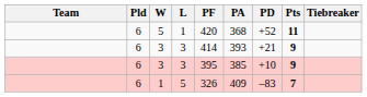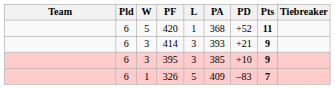columns swapped: L <-> PF
